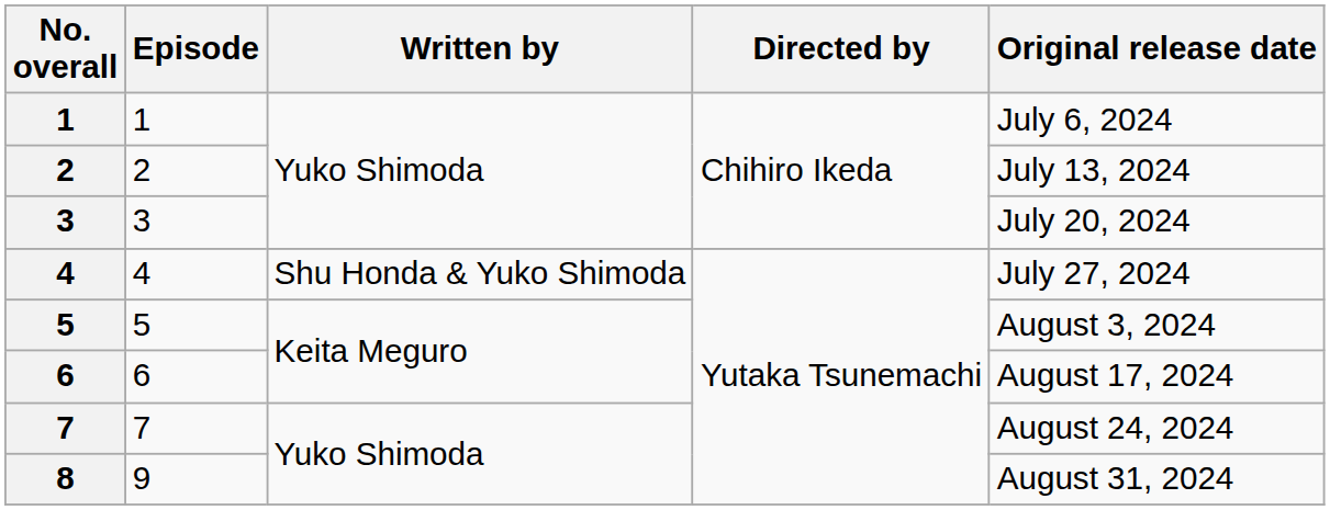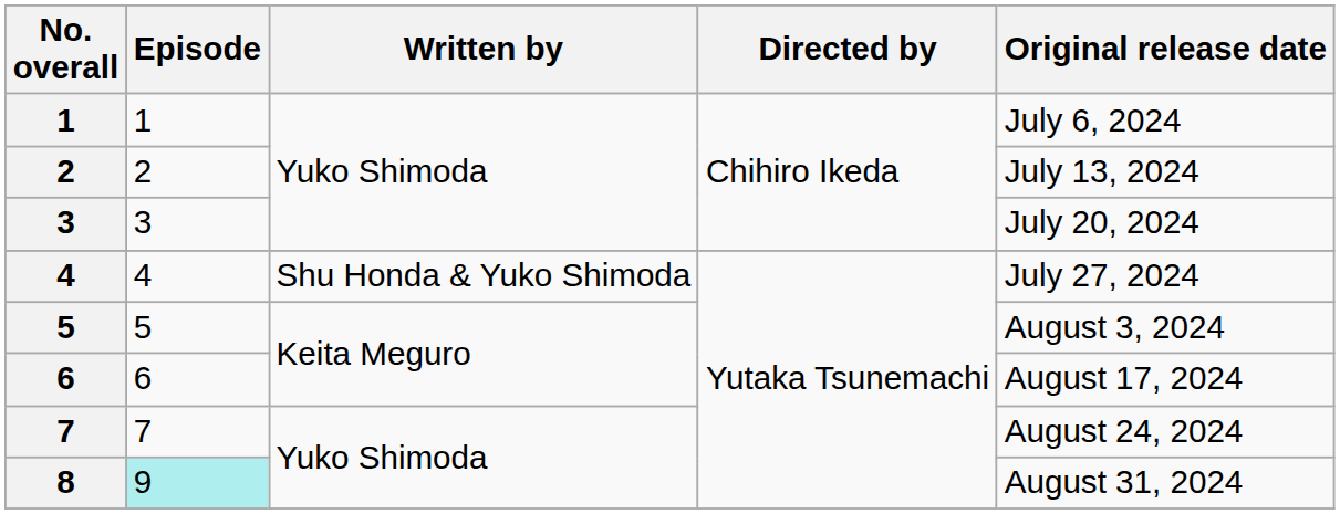8 | Episode: no background -> paleturquoise background
